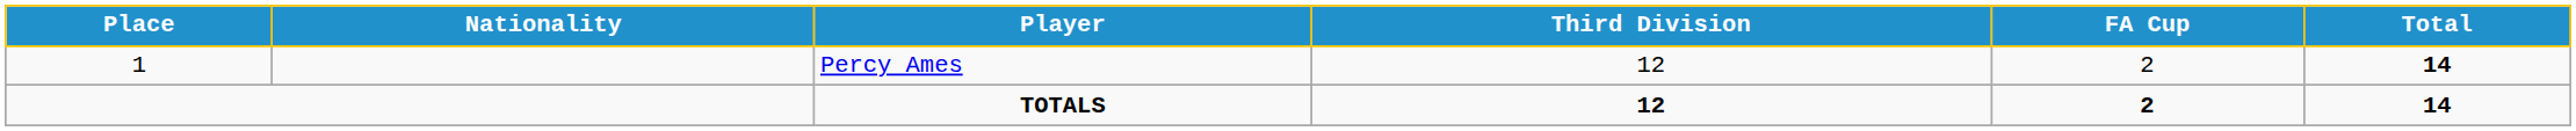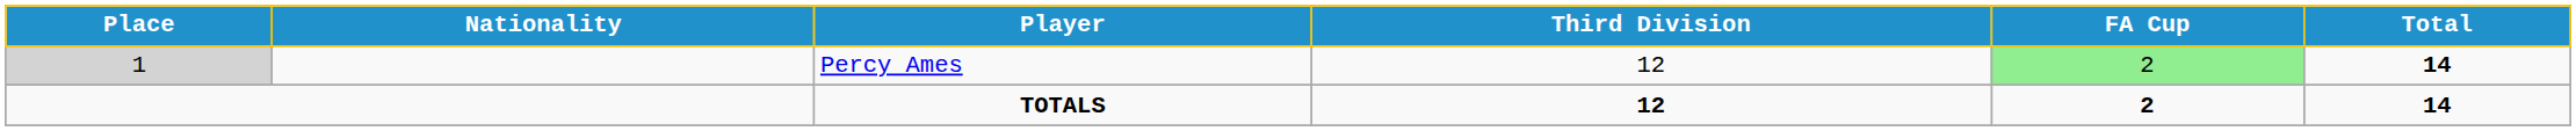Percy Ames | Place: no background -> lightgrey background
Percy Ames | FA Cup: no background -> lightgreen background
